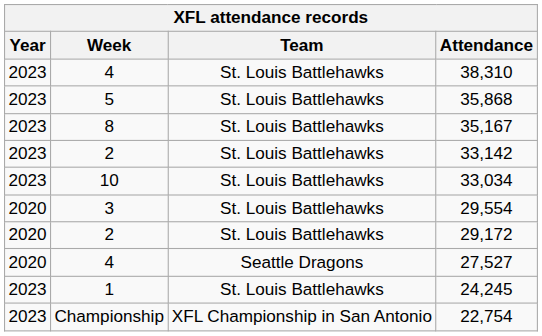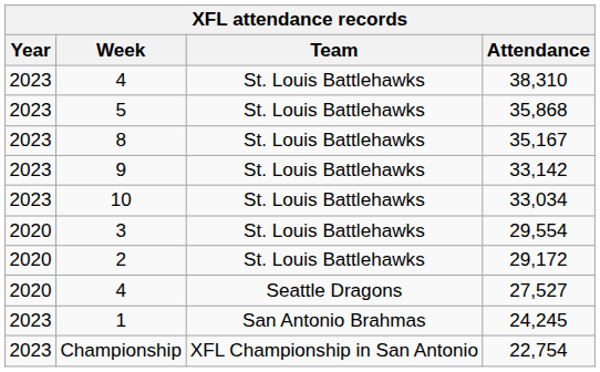33,142 | Week: 2 -> 9
24,245 | Team: St. Louis Battlehawks -> San Antonio Brahmas
